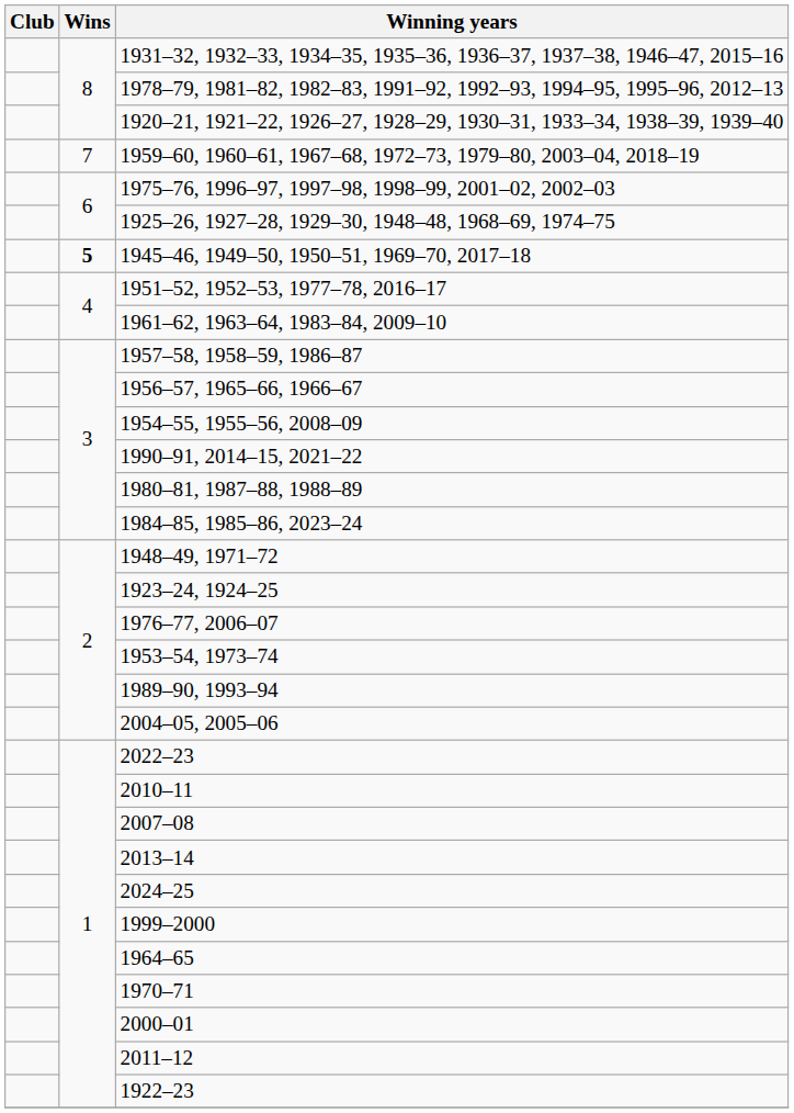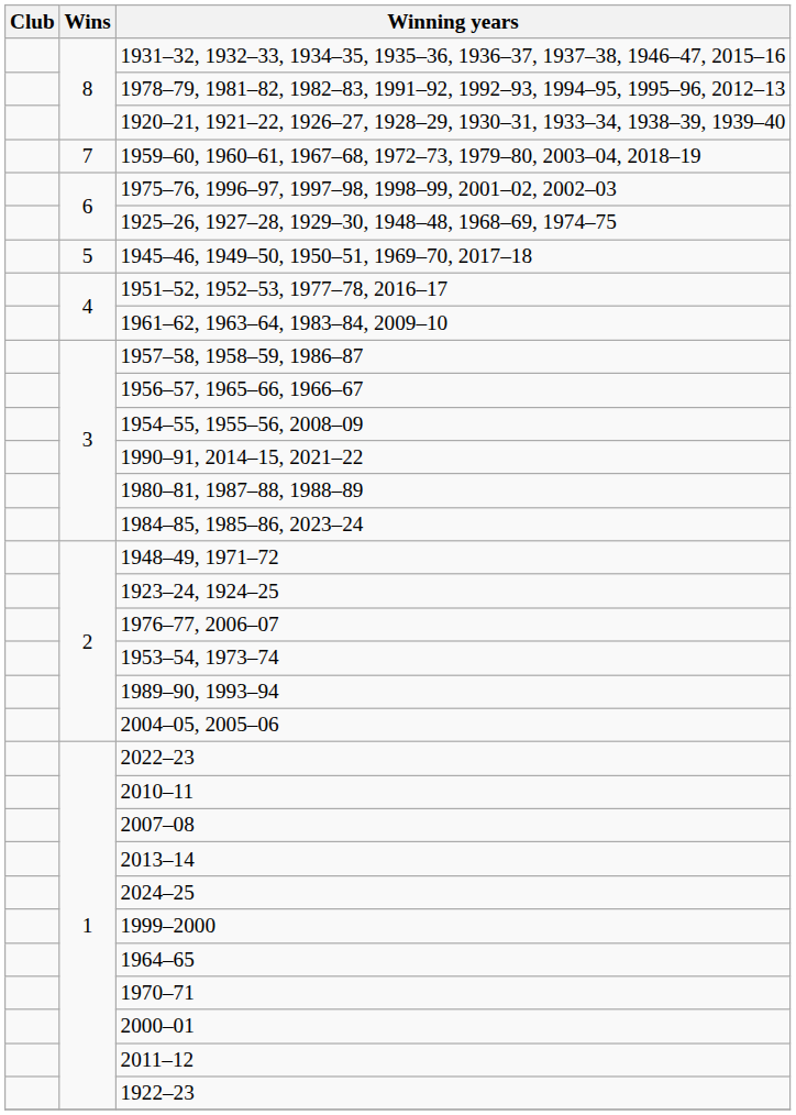1945–46, 1949–50, 1950–51, 1969–70, 2017–18 | Wins: bold -> normal
